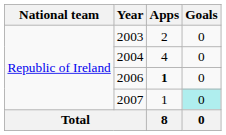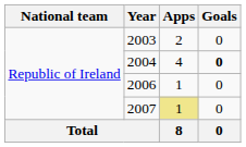2004 | Goals: normal -> bold
2006 | Apps: bold -> normal
2007 | Apps: no background -> khaki background
2007 | Goals: paleturquoise background -> no background
